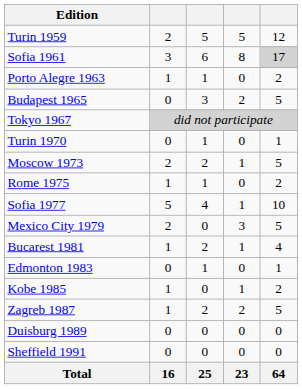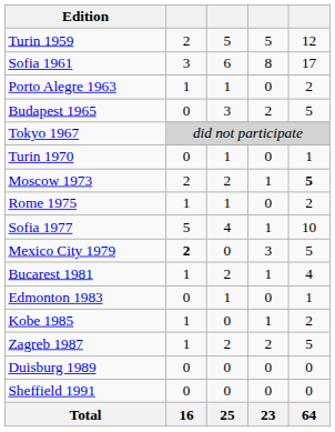Sofia 1961 | column 5: lightgrey background -> no background
Moscow 1973 | column 5: normal -> bold
Mexico City 1979 | column 2: normal -> bold
